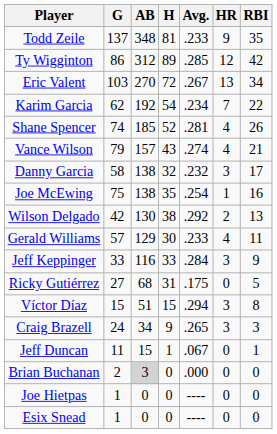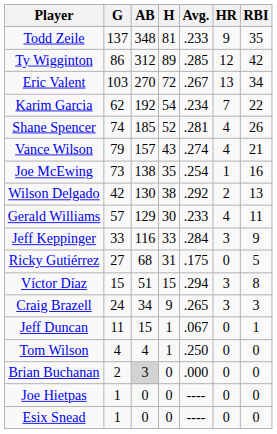- row: Danny Garcia | 58 | 138 | 32 | .232 | 3 | 17
Joe McEwing | G: 75 -> 73
+ row: Tom Wilson | 4 | 4 | 1 | .250 | 0 | 0
